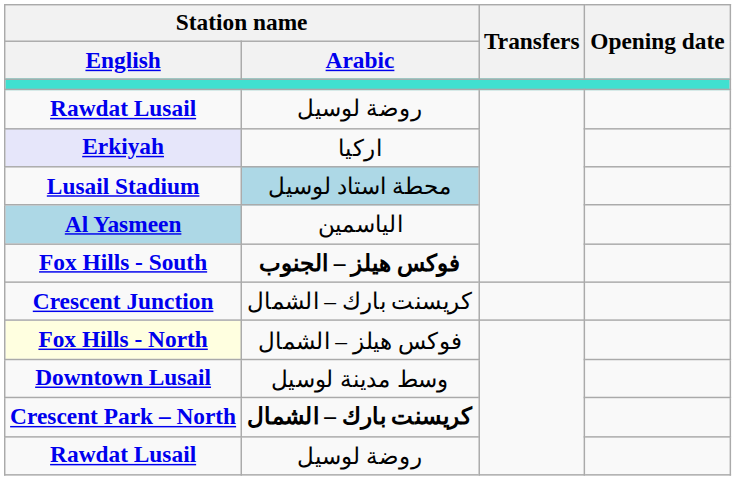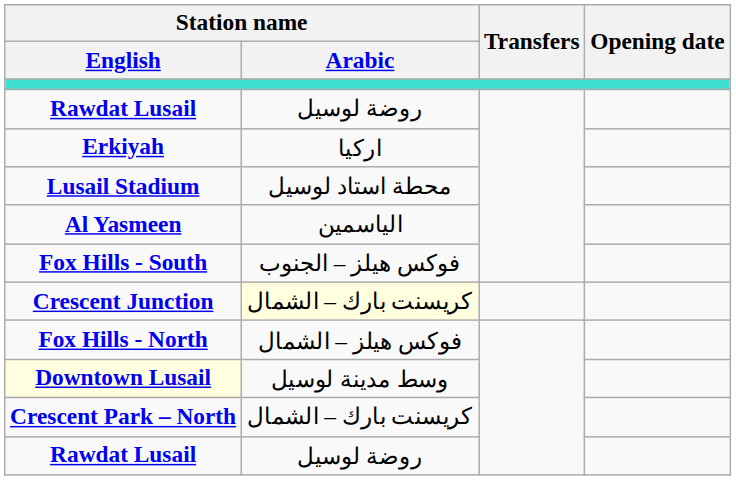Erkiyah | Station name / English: lavender background -> no background
Lusail Stadium | Station name / Arabic: lightblue background -> no background
Al Yasmeen | Station name / English: lightblue background -> no background
Fox Hills - South | Station name / Arabic: bold -> normal
Crescent Junction | Station name / Arabic: no background -> lightyellow background
Fox Hills - North | Station name / English: lightyellow background -> no background
Downtown Lusail | Station name / English: no background -> lightyellow background
Crescent Park – North | Station name / Arabic: bold -> normal
